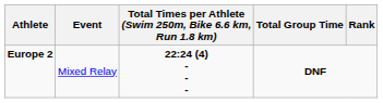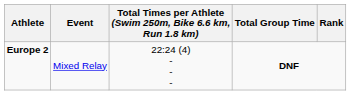Europe 2 | Total Times per Athlete (Swim 250m, Bike 6.6 km, Run 1.8 km): bold -> normal
